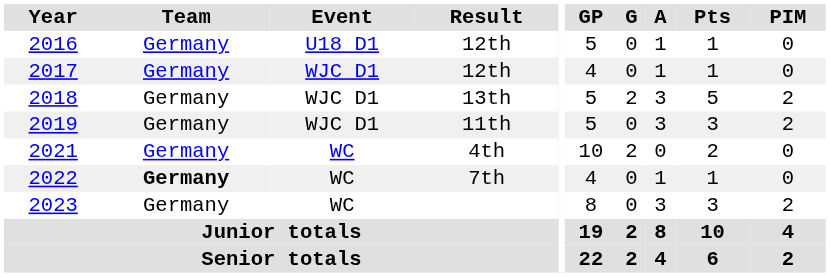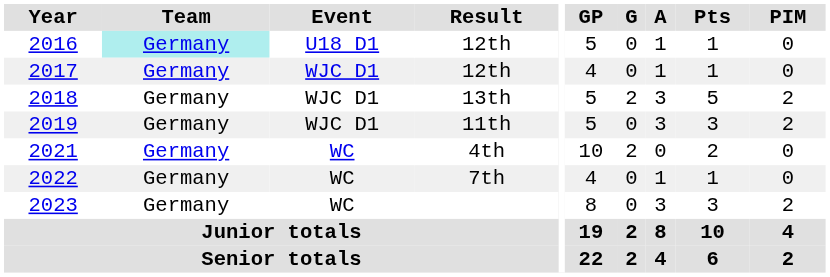2016 | Team: no background -> paleturquoise background
2022 | Team: bold -> normal
